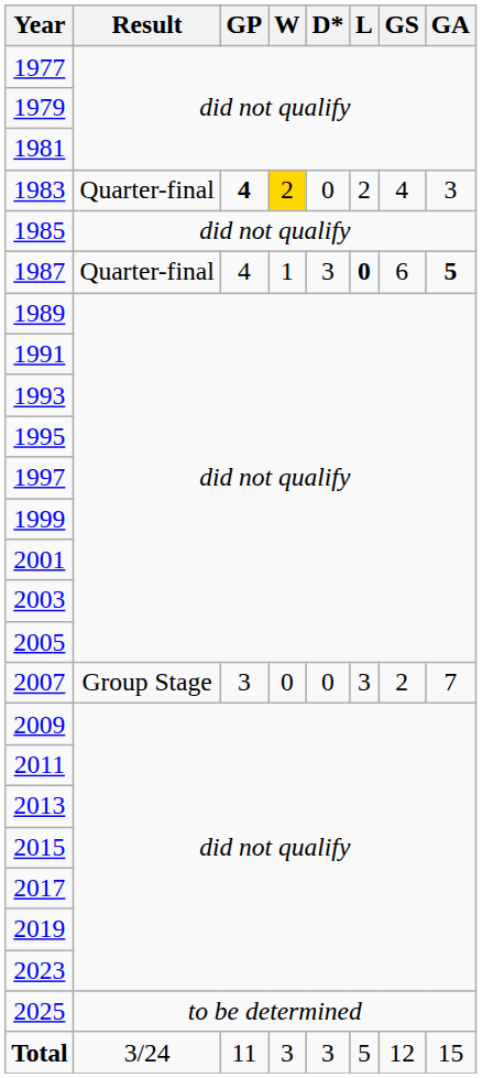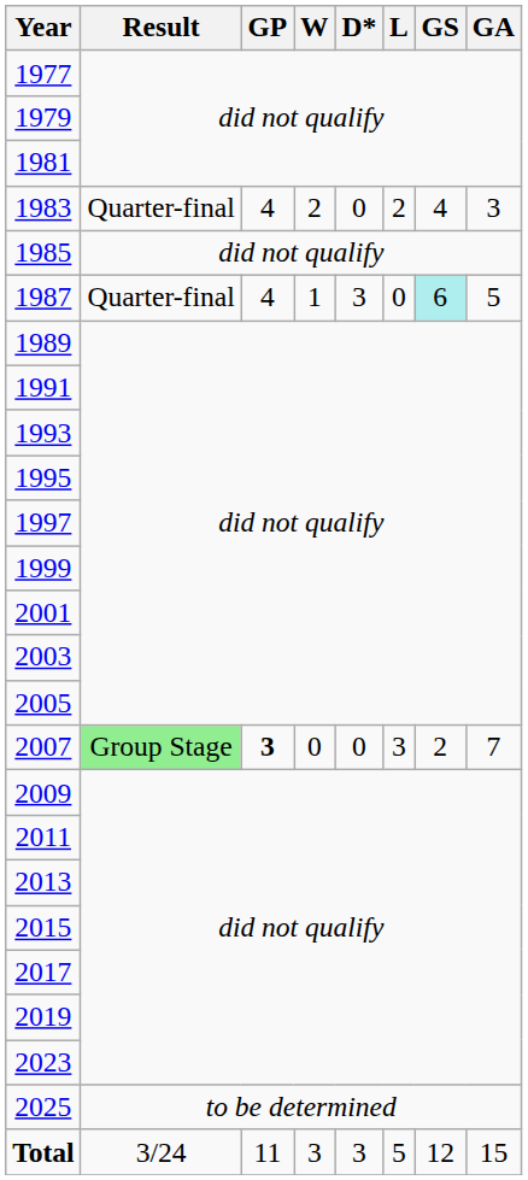1983 | GP: bold -> normal
1983 | W: gold background -> no background
1987 | L: bold -> normal
1987 | GS: no background -> paleturquoise background
1987 | GA: bold -> normal
2007 | Result: no background -> lightgreen background
2007 | GP: normal -> bold
